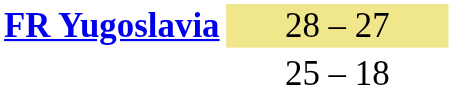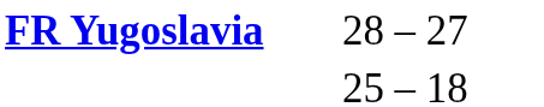FR Yugoslavia | column 2: khaki background -> no background
